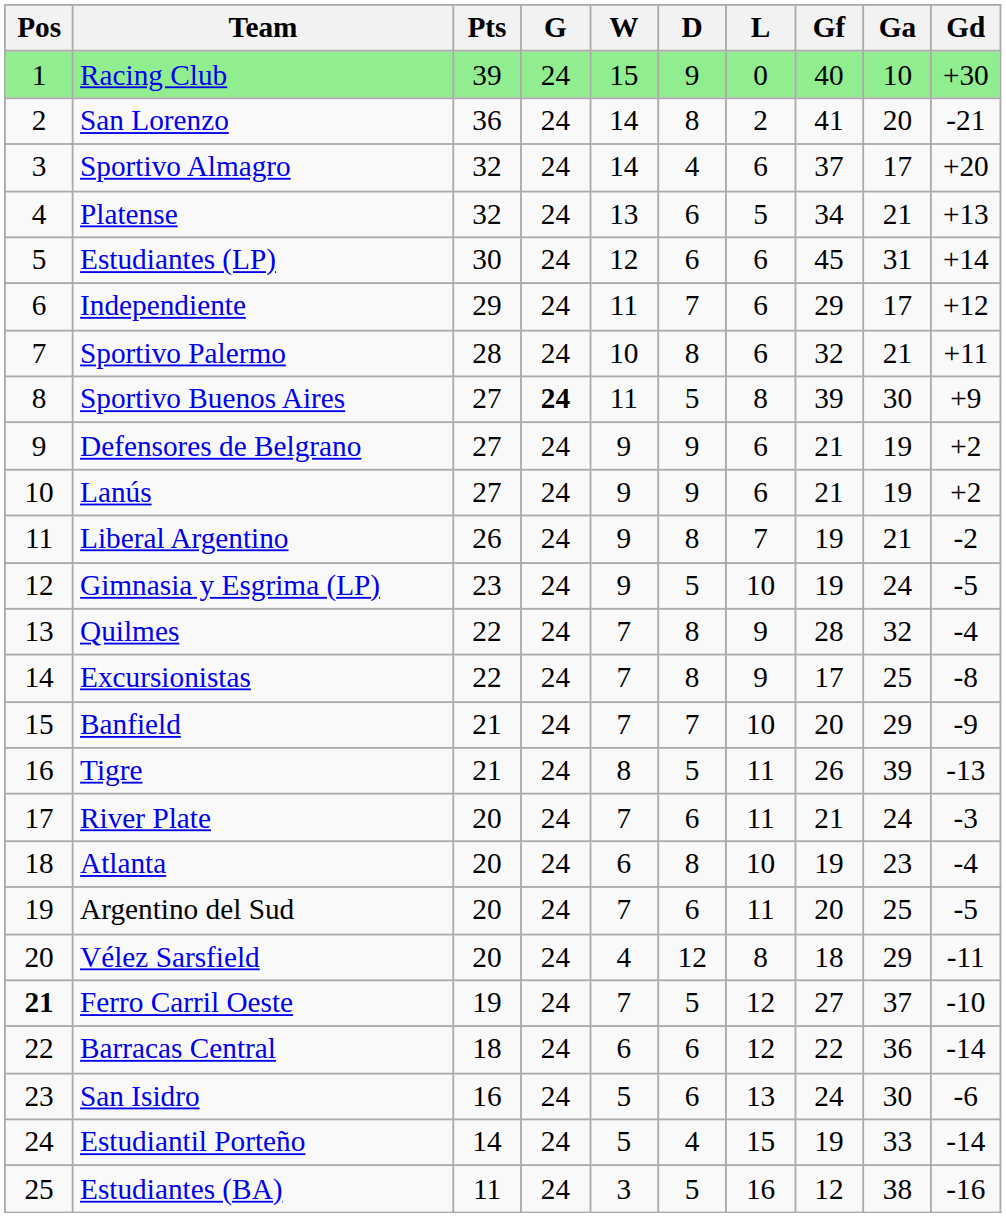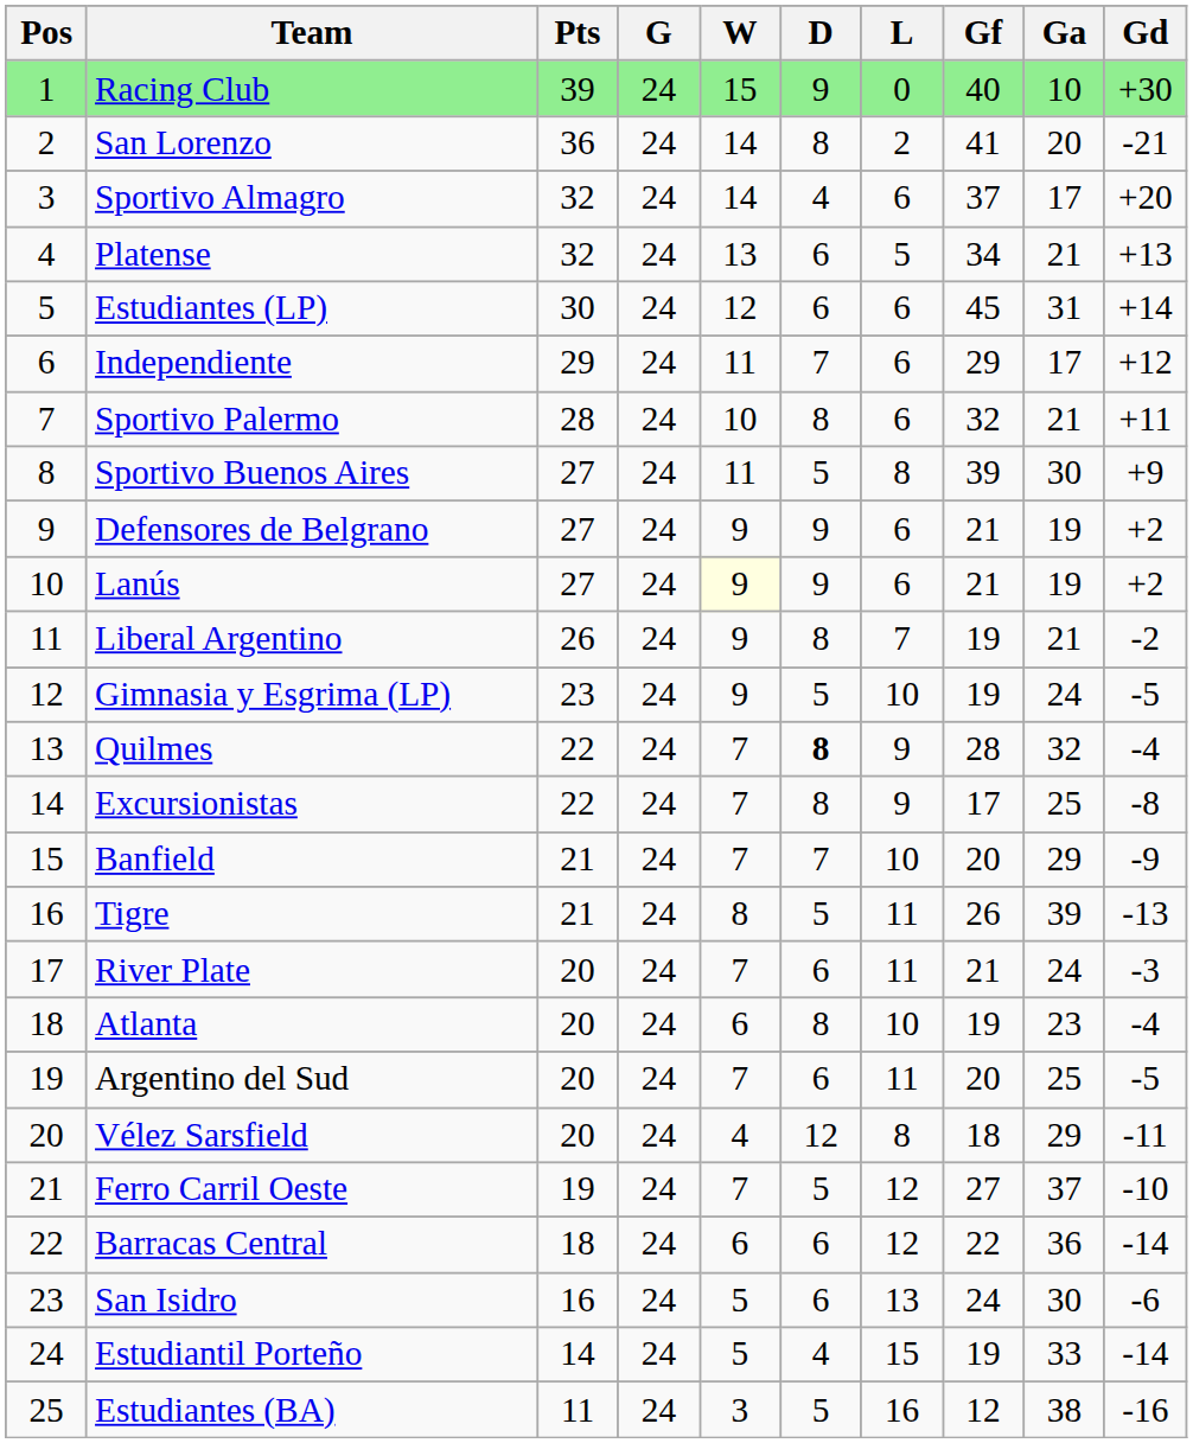Sportivo Buenos Aires | G: bold -> normal
Lanús | W: no background -> lightyellow background
Quilmes | D: normal -> bold
Ferro Carril Oeste | Pos: bold -> normal
